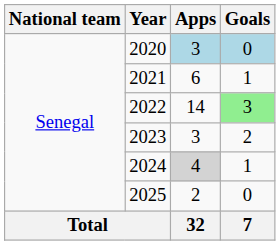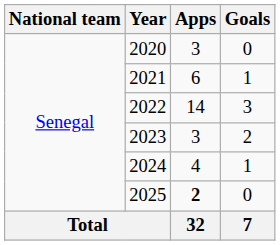2020 | Apps: lightblue background -> no background
2020 | Goals: lightblue background -> no background
2022 | Goals: lightgreen background -> no background
2024 | Apps: lightgrey background -> no background
2025 | Apps: normal -> bold
